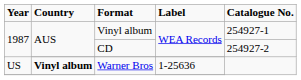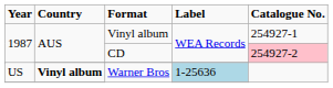CD | Catalogue No.: no background -> pink background
US / Warner Bros | Label: no background -> lightblue background
